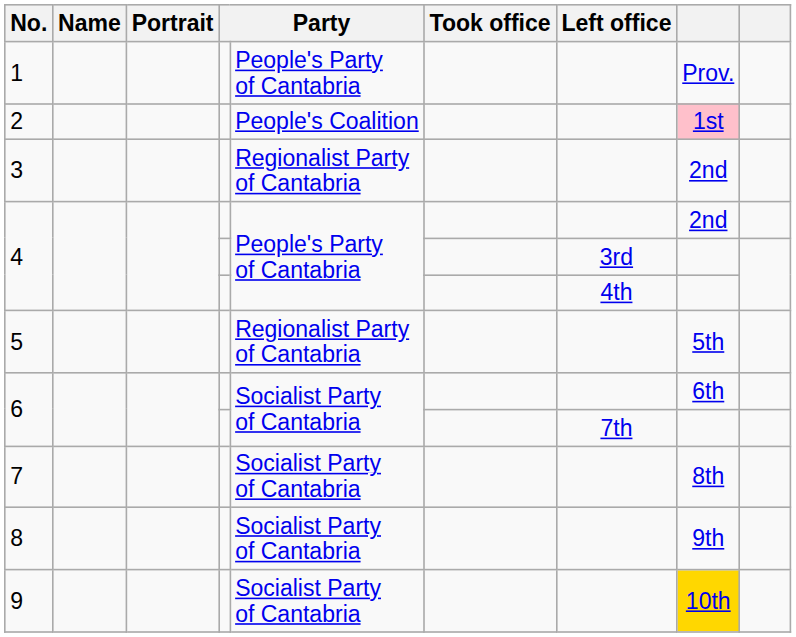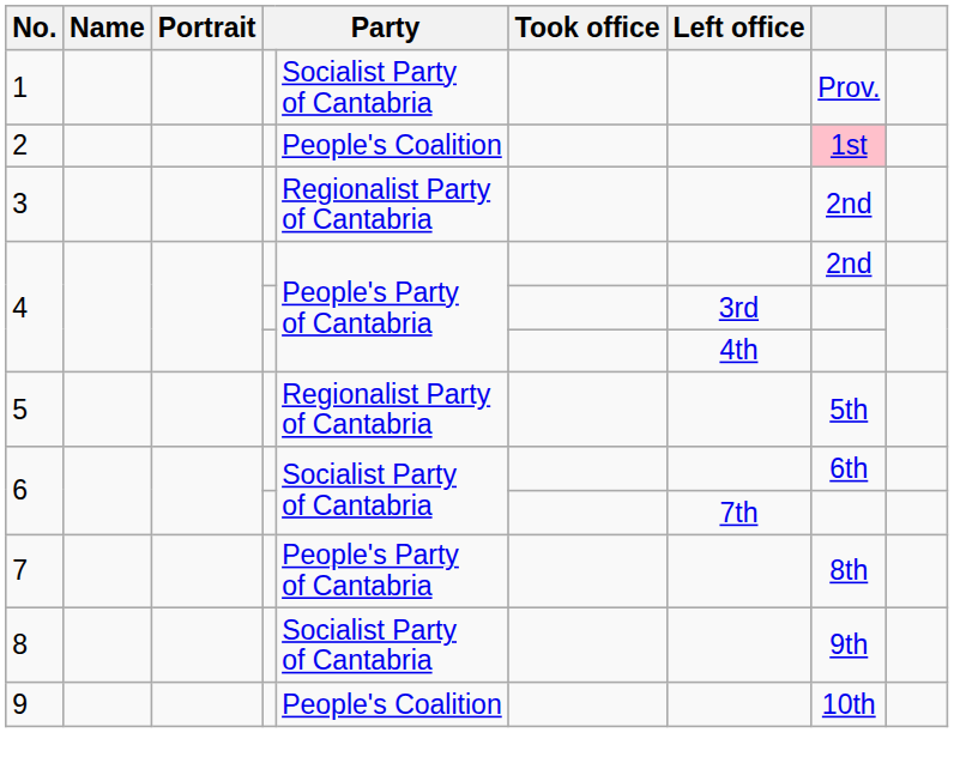1 | column 5: People's Party of Cantabria -> Socialist Party of Cantabria
7 | column 5: Socialist Party of Cantabria -> People's Party of Cantabria
9 | column 5: Socialist Party of Cantabria -> People's Coalition
9 | column 8: gold background -> no background
